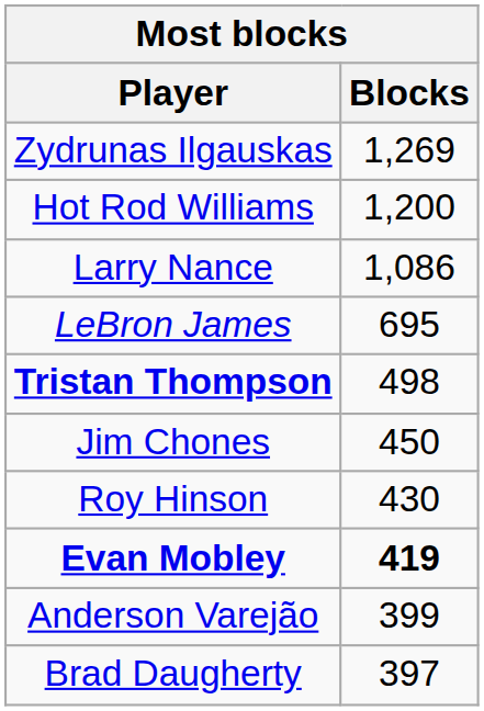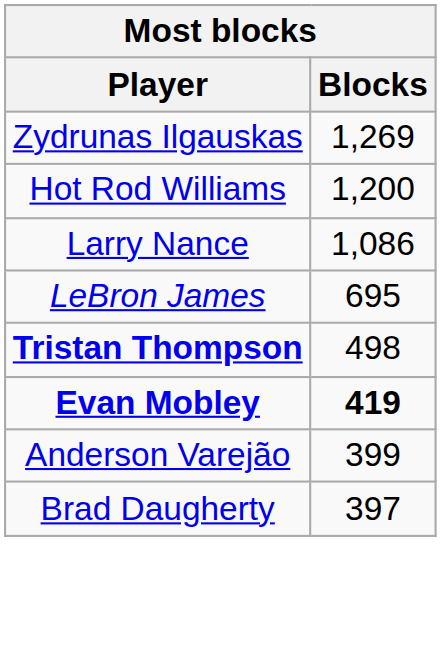- row: Jim Chones | 450
- row: Roy Hinson | 430
